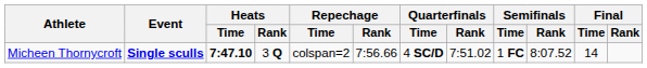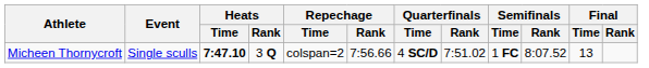Micheen Thornycroft | Event: bold -> normal
Micheen Thornycroft | Final / Time: 14 -> 13
